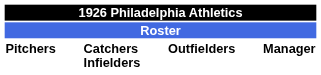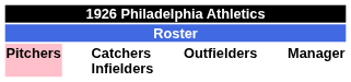Pitchers | column 1: no background -> pink background
